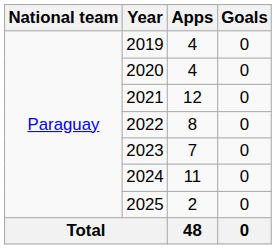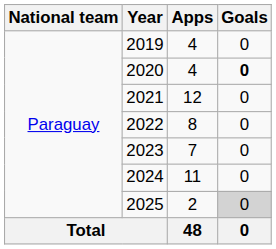2020 | Goals: normal -> bold
2025 | Goals: no background -> lightgrey background
